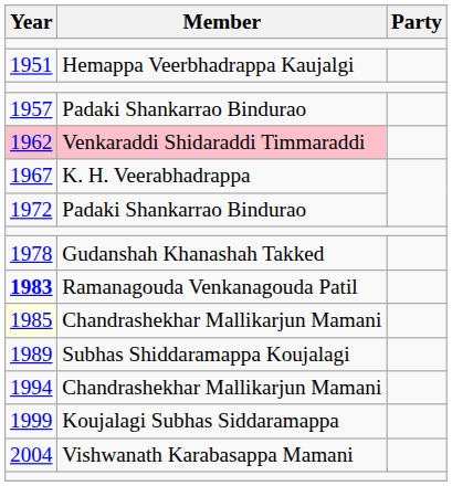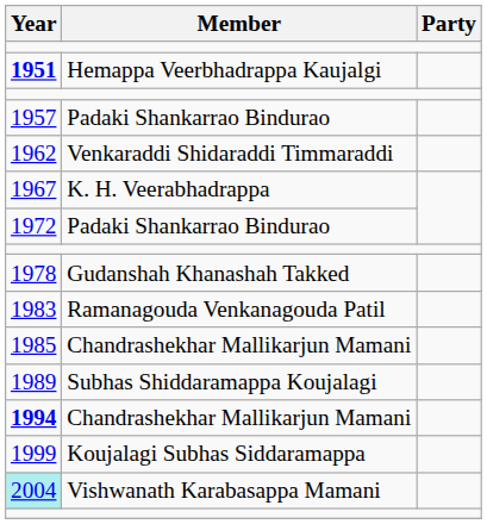1951 | Year: normal -> bold
1962 | Year: pink background -> no background
1962 | Member: pink background -> no background
1983 | Year: bold -> normal
1985 | Year: lightyellow background -> no background
1994 | Year: normal -> bold
2004 | Year: no background -> paleturquoise background
